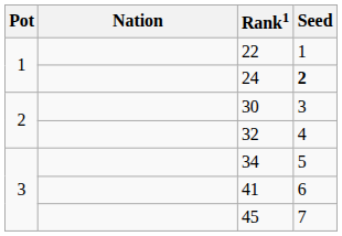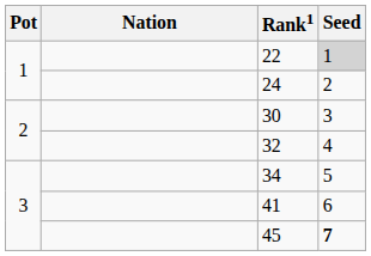22 | Seed: no background -> lightgrey background
24 | Seed: bold -> normal
45 | Seed: normal -> bold
